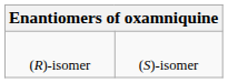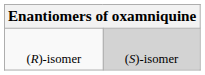(R)-isomer | column 2: no background -> lightgrey background
